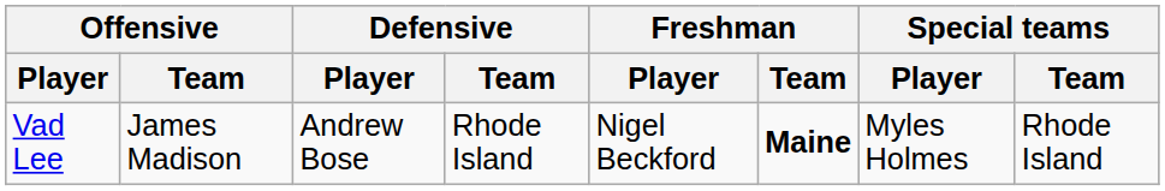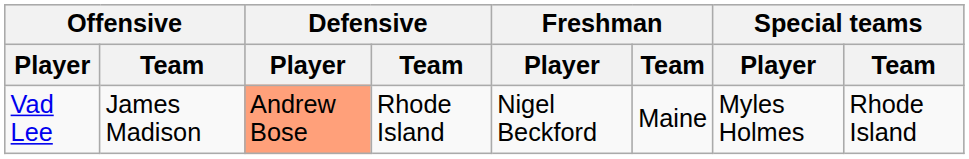Vad Lee | Defensive / Player: no background -> lightsalmon background
Vad Lee | Freshman / Team: bold -> normal
